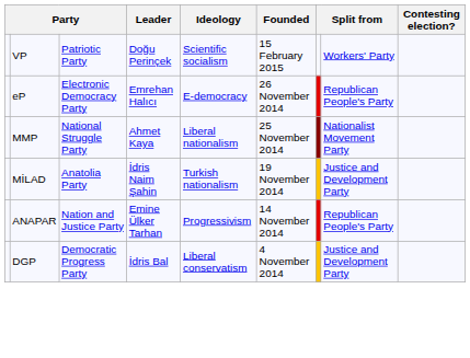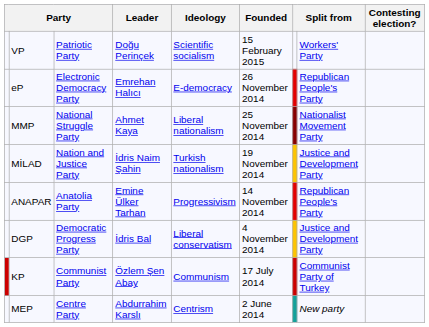MİLAD | column 3: Anatolia Party -> Nation and Justice Party
ANAPAR | column 3: Nation and Justice Party -> Anatolia Party
+ row: KP | Communist Party | Özlem Şen Abay | Communism | 17 July 2014 | Communist Party of Turkey
+ row: MEP | Centre Party | Abdurrahim Karslı | Centrism | 2 June 2014 | New party
